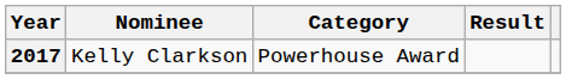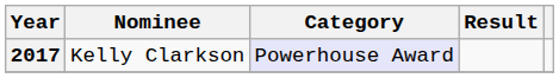2017 | Category: no background -> lavender background
